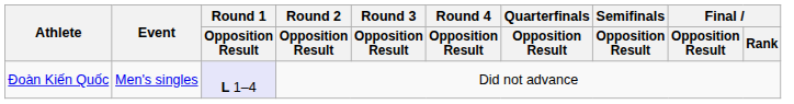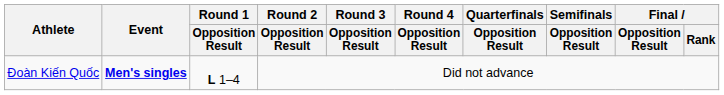Đoàn Kiến Quốc | Event: normal -> bold
Đoàn Kiến Quốc | Round 1 / Opposition Result: lavender background -> no background
